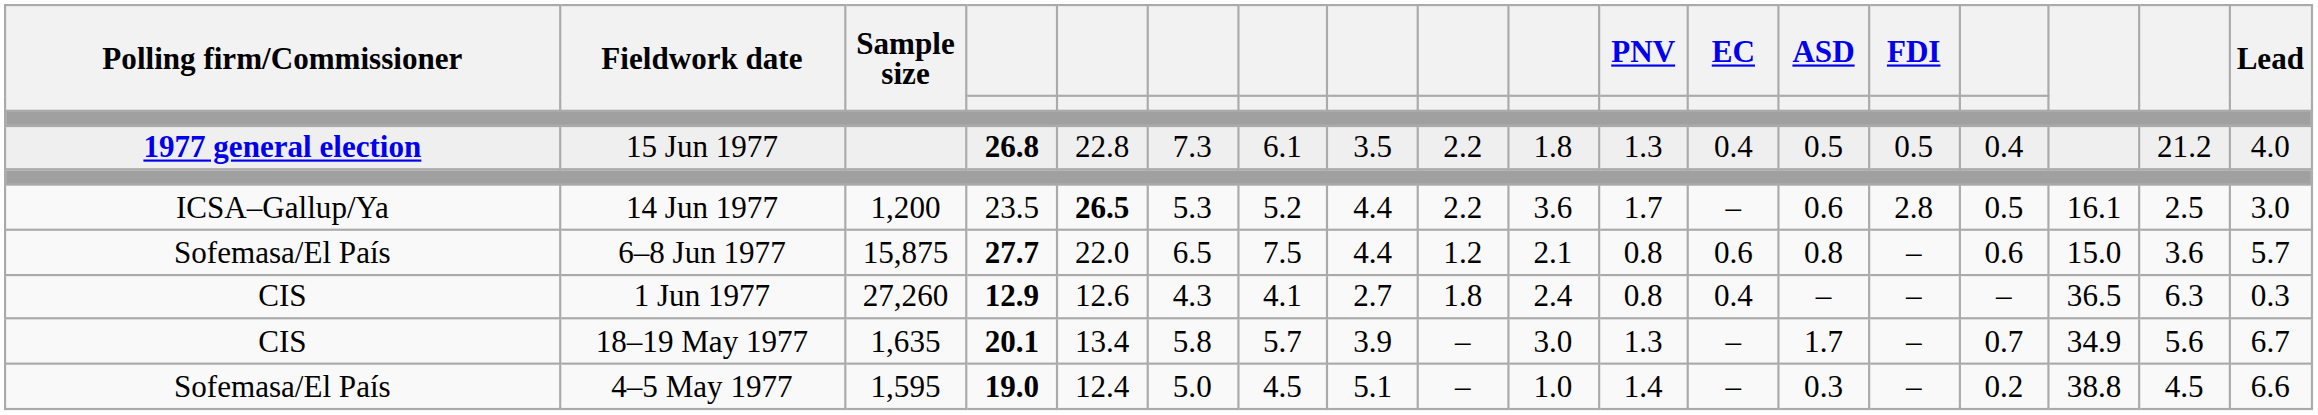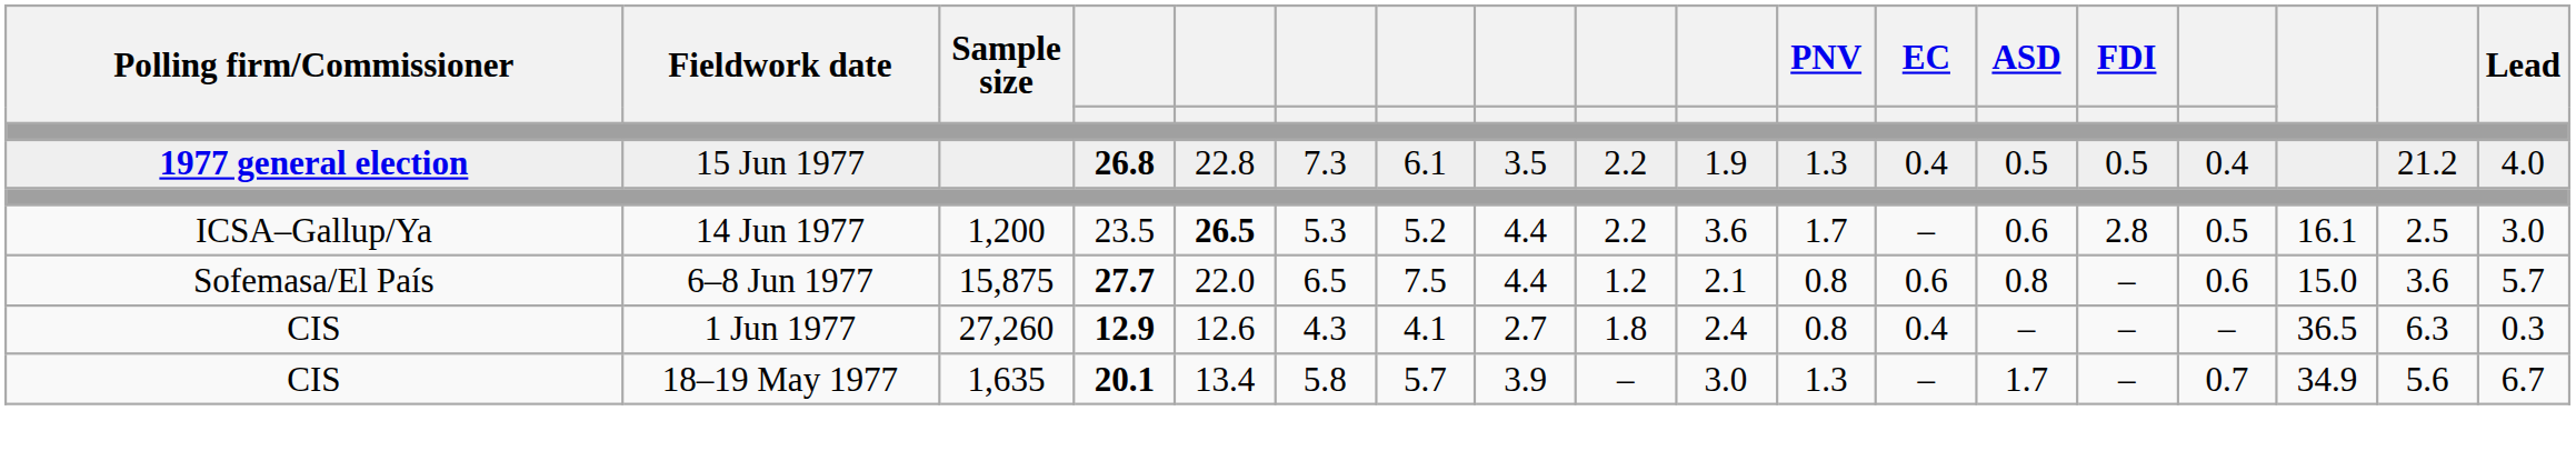15 Jun 1977 | column 10: 1.8 -> 1.9
- row: Sofemasa/El País | 4–5 May 1977 | 1,595 | 19.0 | 12.4 | 5.0 | 4.5 | 5.1 | – | 1.0 | 1.4 | – | 0.3 | – | 0.2 | 38.8 | 4.5 | 6.6
